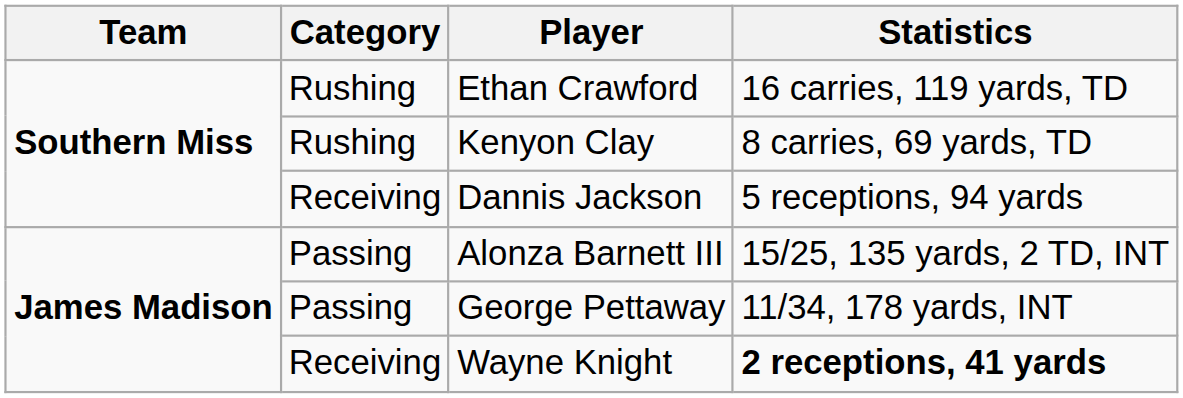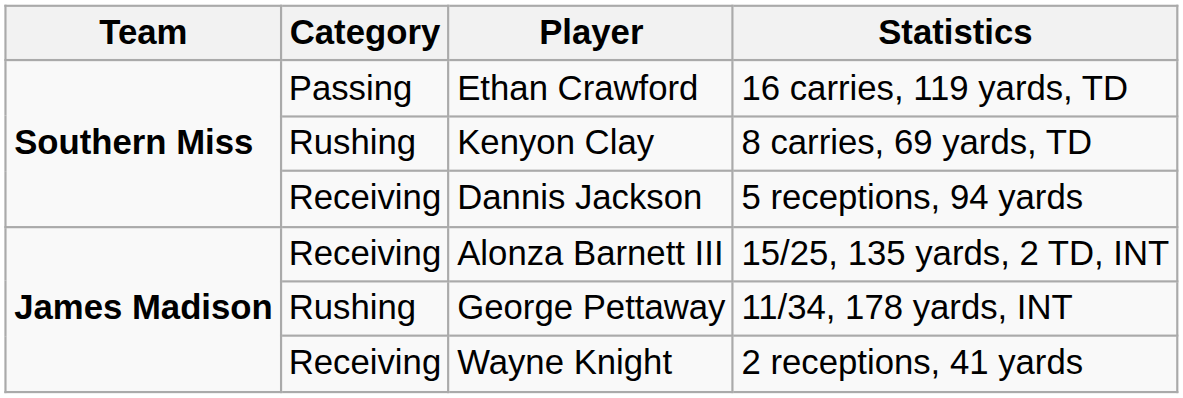Ethan Crawford | Category: Rushing -> Passing
Alonza Barnett III | Category: Passing -> Receiving
George Pettaway | Category: Passing -> Rushing
Wayne Knight | Statistics: bold -> normal
